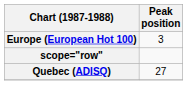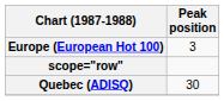Quebec (ADISQ) | Peak position: 27 -> 30
